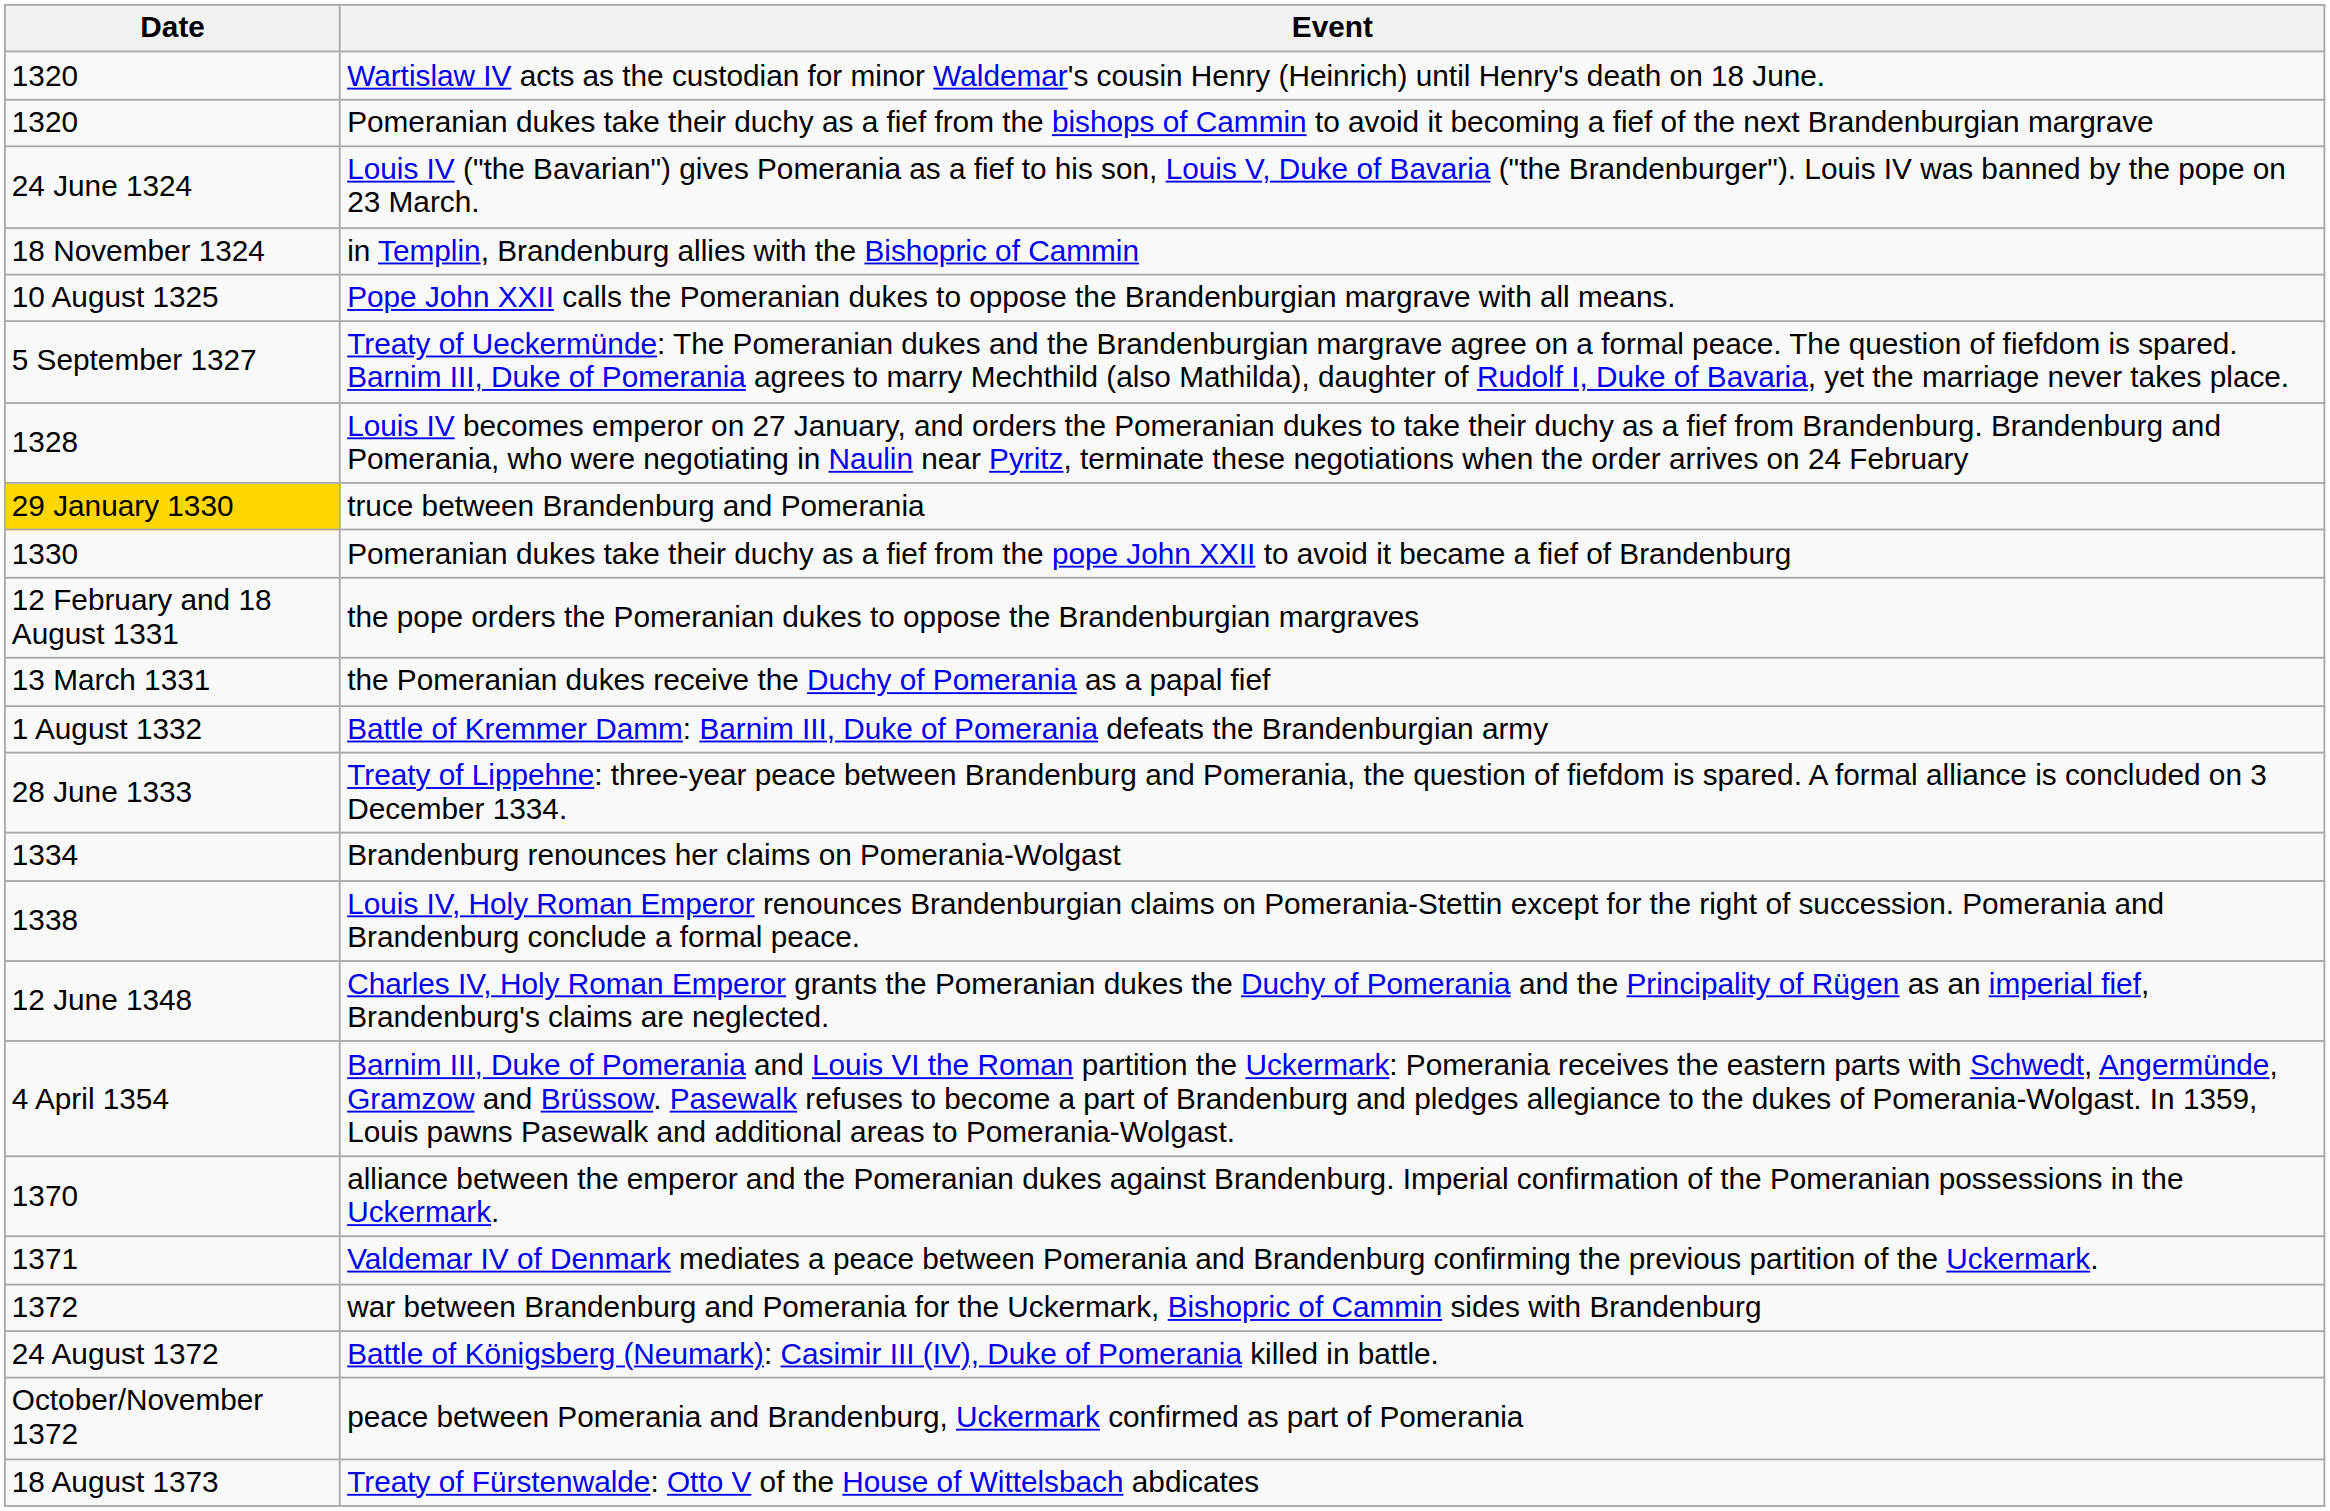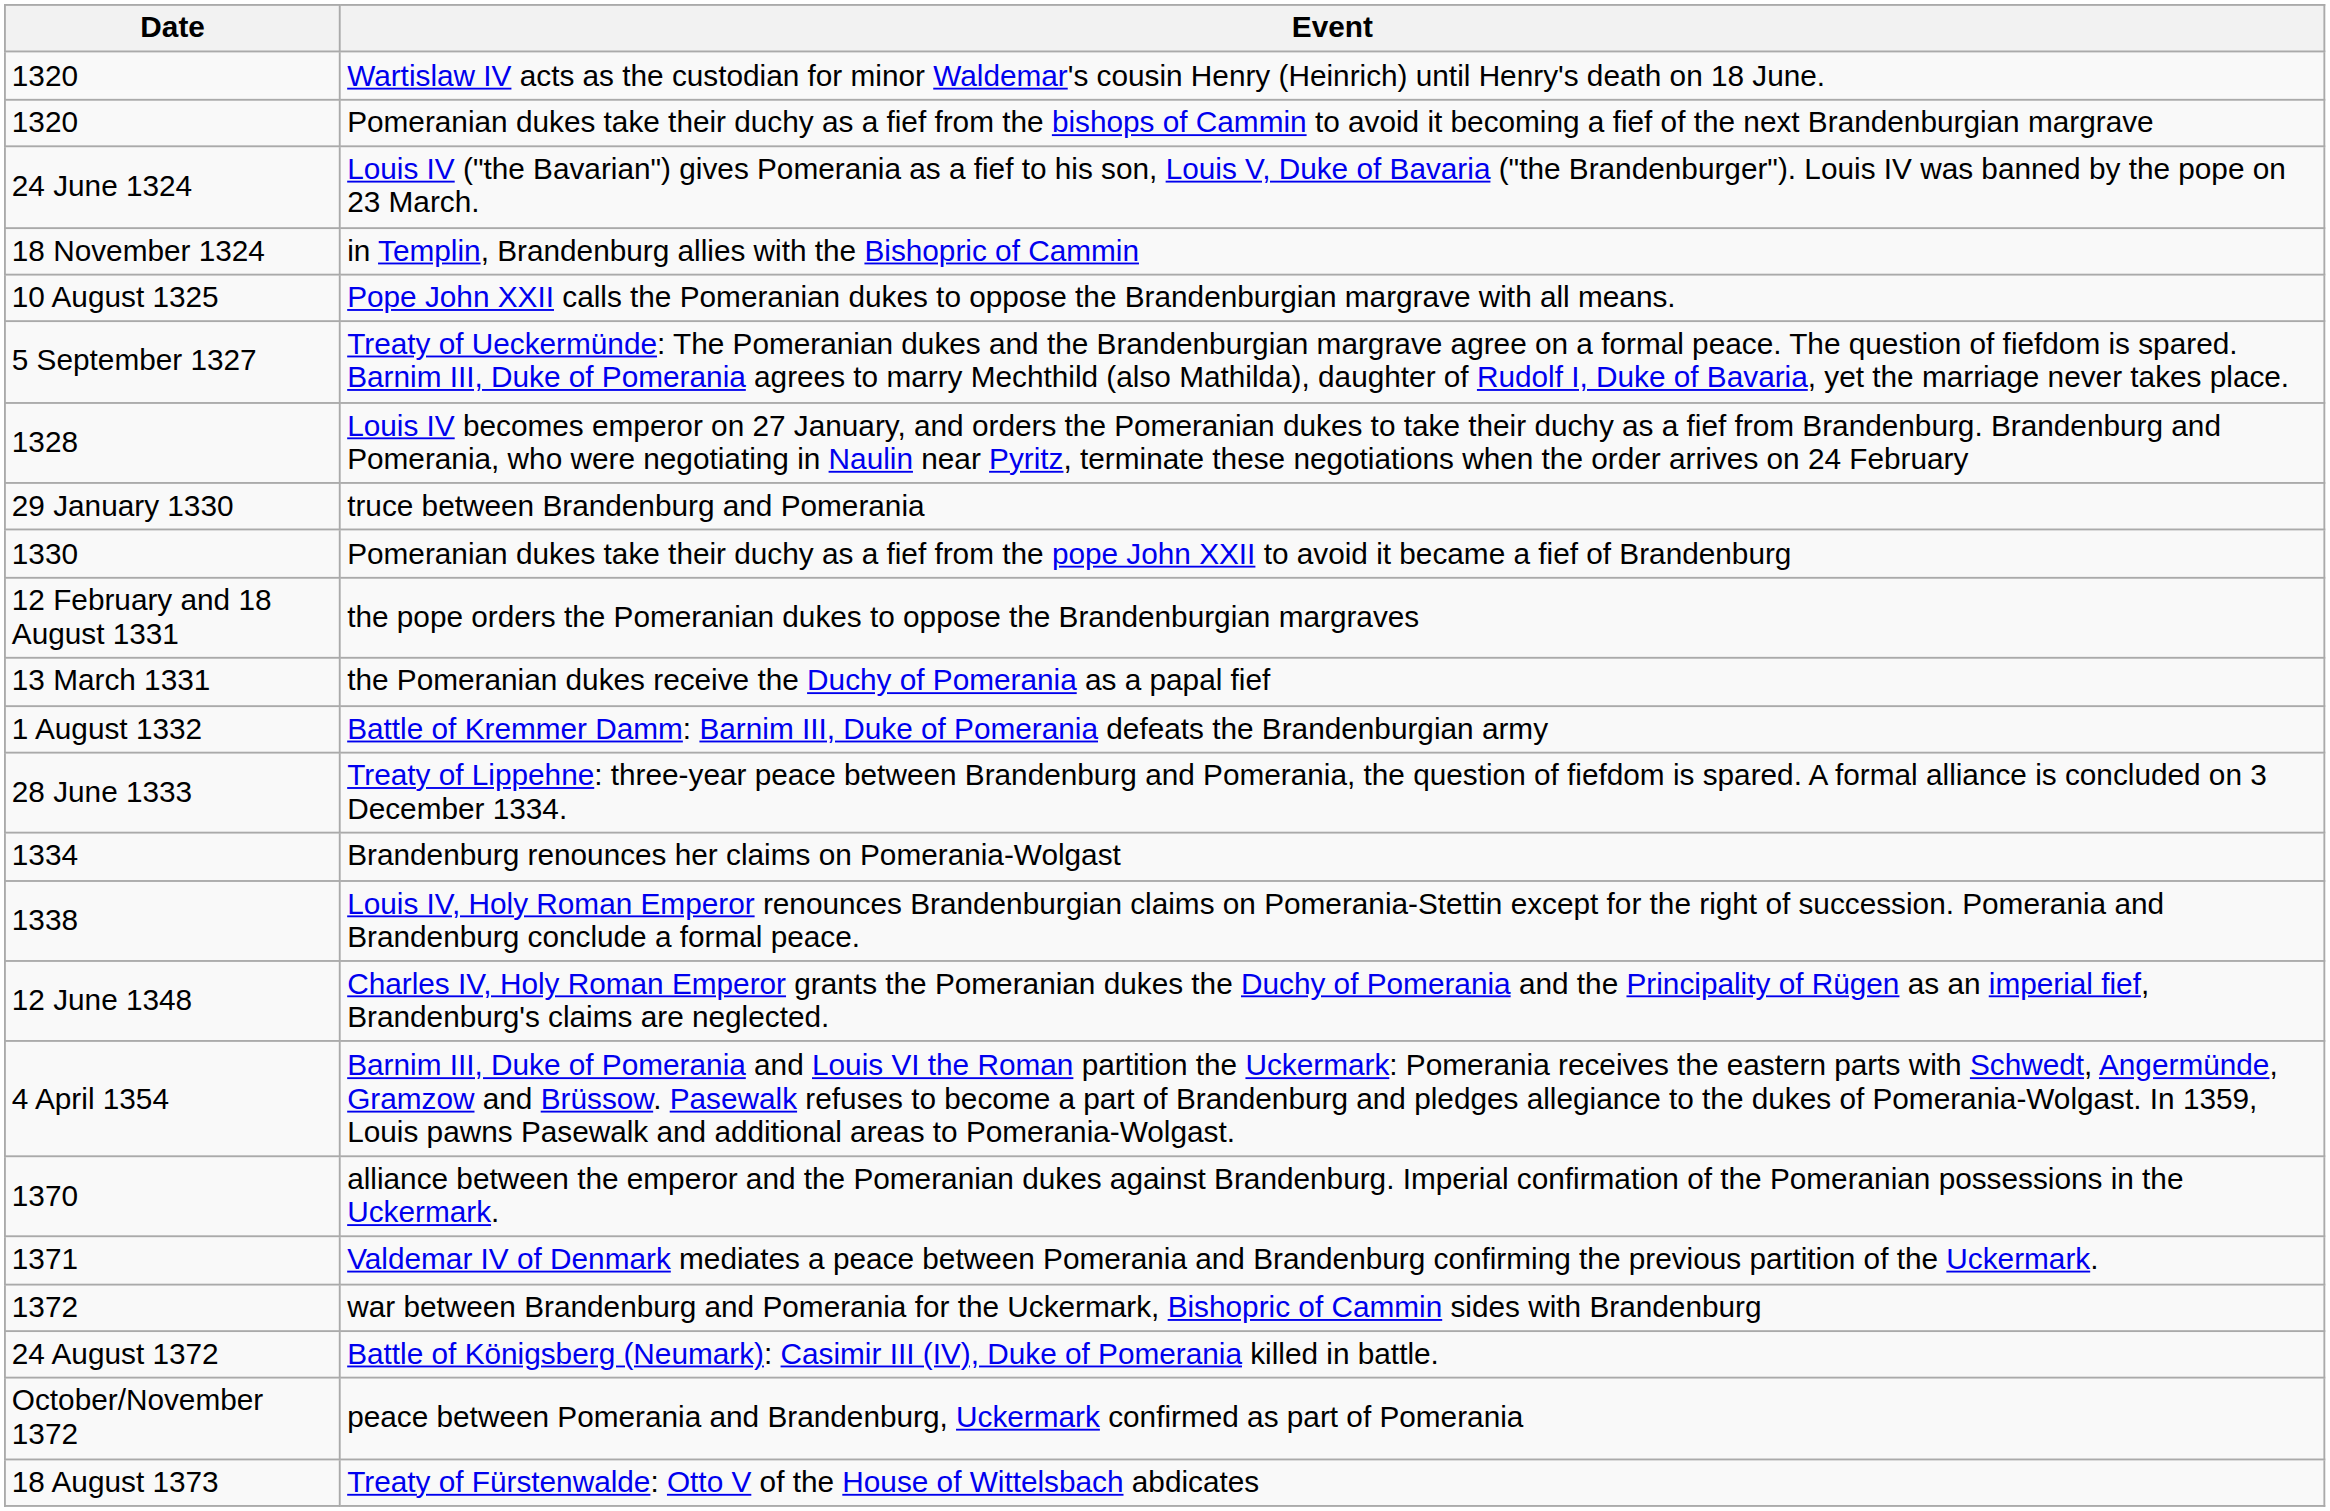truce between Brandenburg and Pomerania | Date: gold background -> no background
